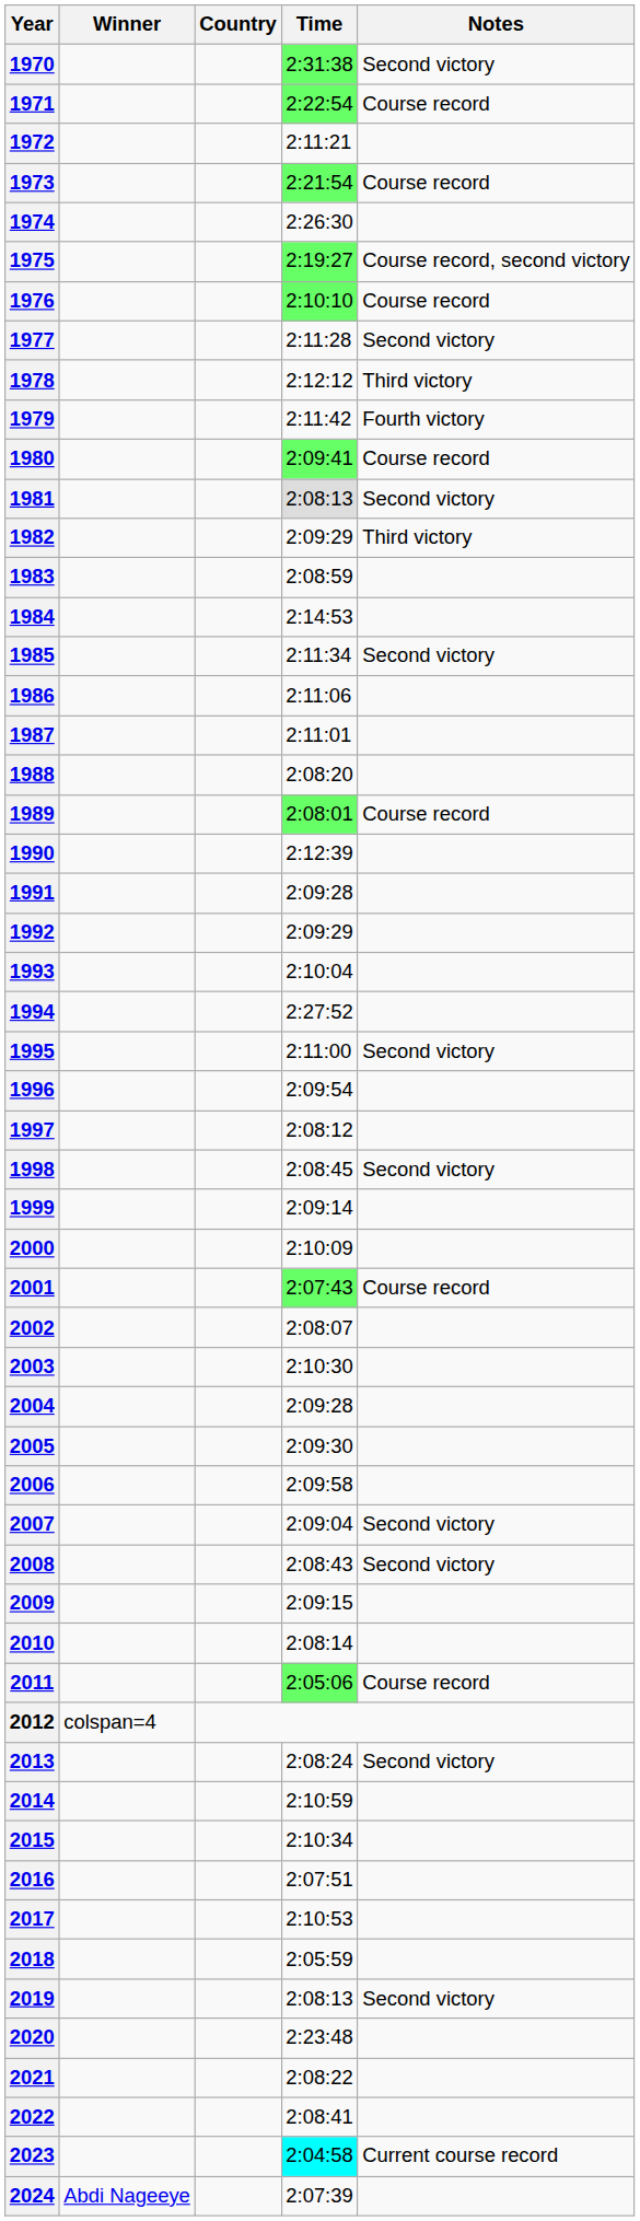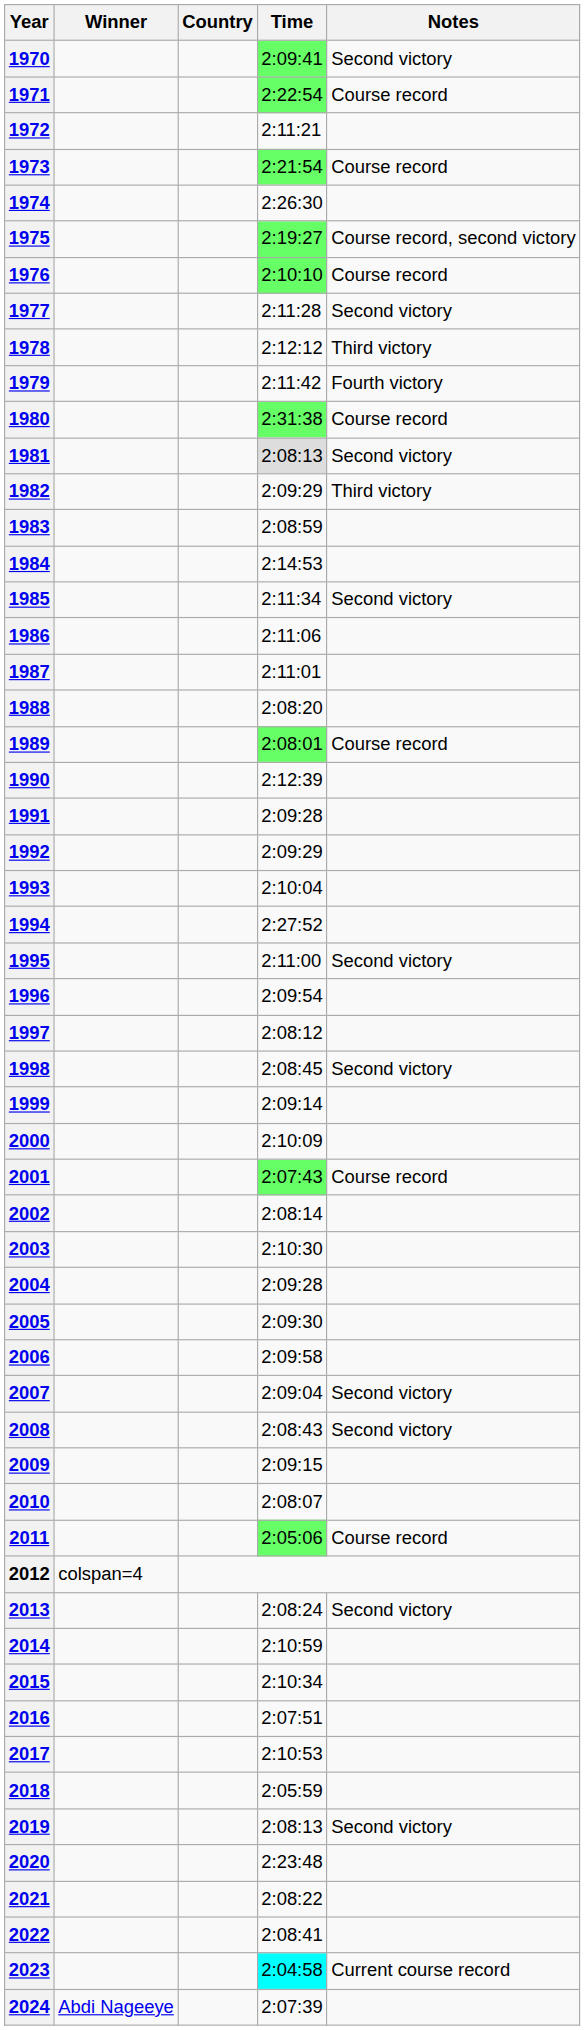1970 | Time: 2:31:38 -> 2:09:41
1980 | Time: 2:09:41 -> 2:31:38
2002 | Time: 2:08:07 -> 2:08:14
2010 | Time: 2:08:14 -> 2:08:07
